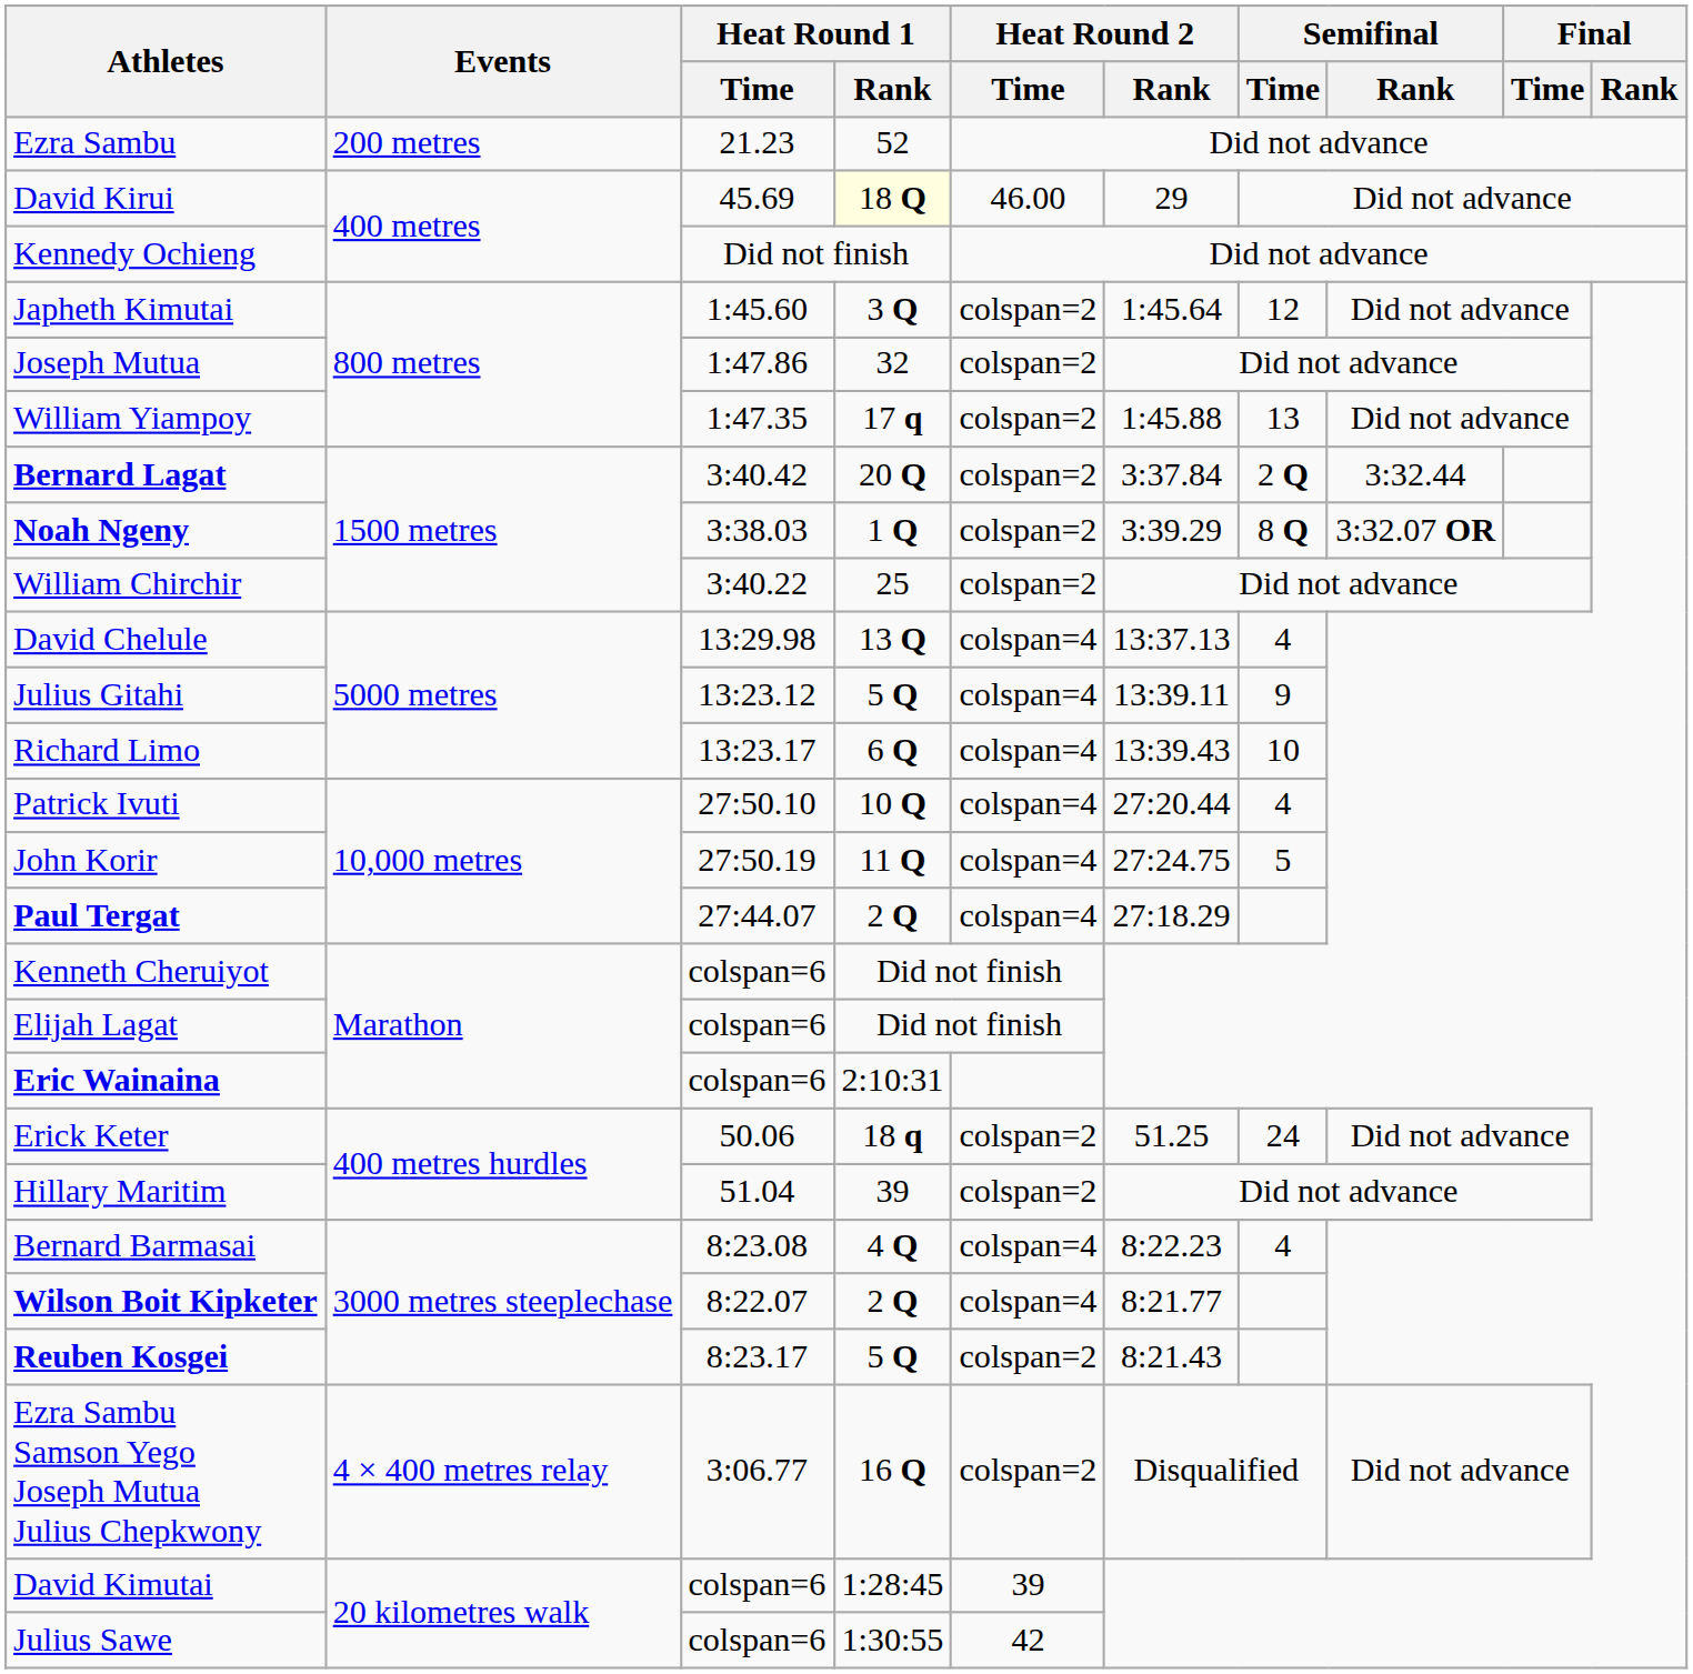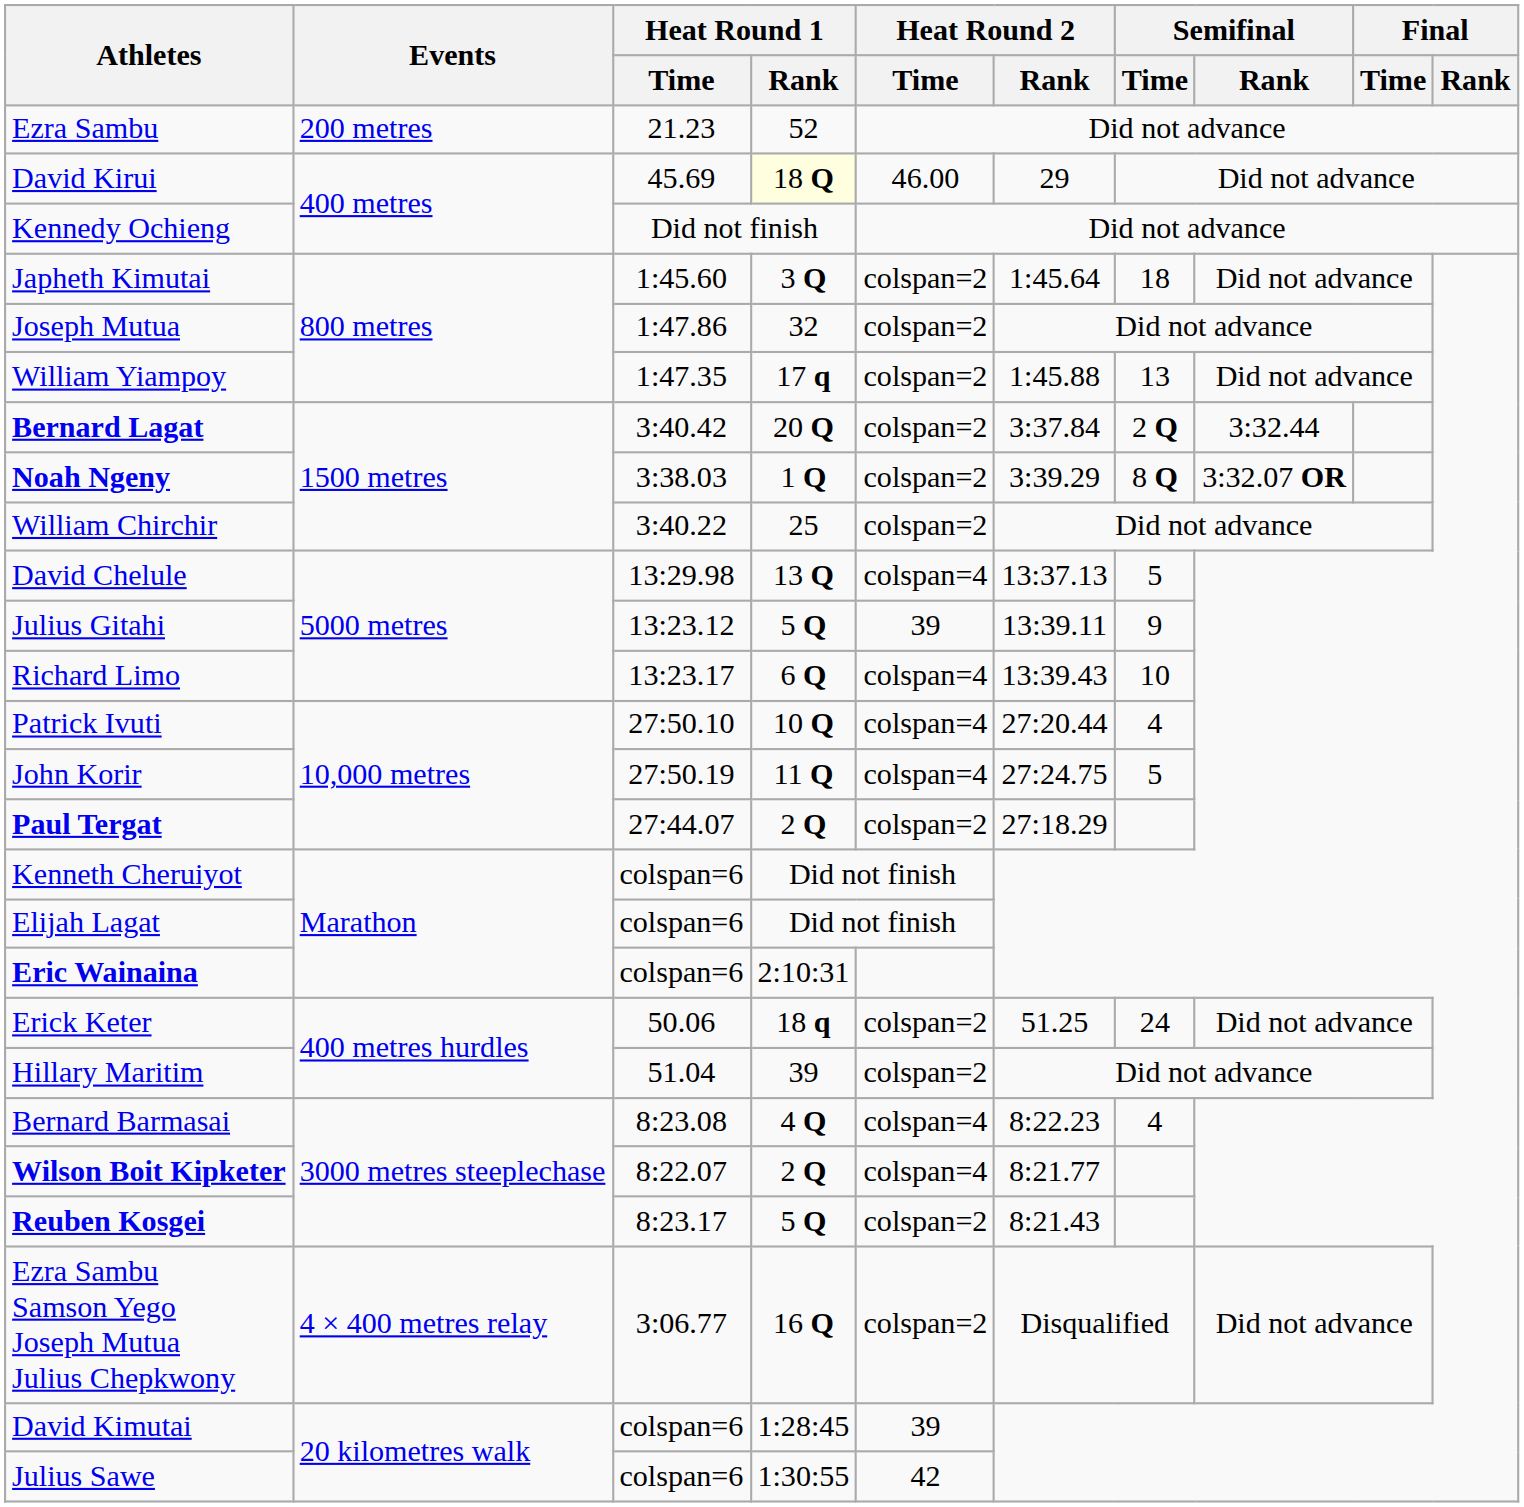Japheth Kimutai | Semifinal / Time: 12 -> 18
David Chelule | Semifinal / Time: 4 -> 5
Julius Gitahi | Heat Round 2 / Time: colspan=4 -> 39
Paul Tergat | Heat Round 2 / Time: colspan=4 -> colspan=2
